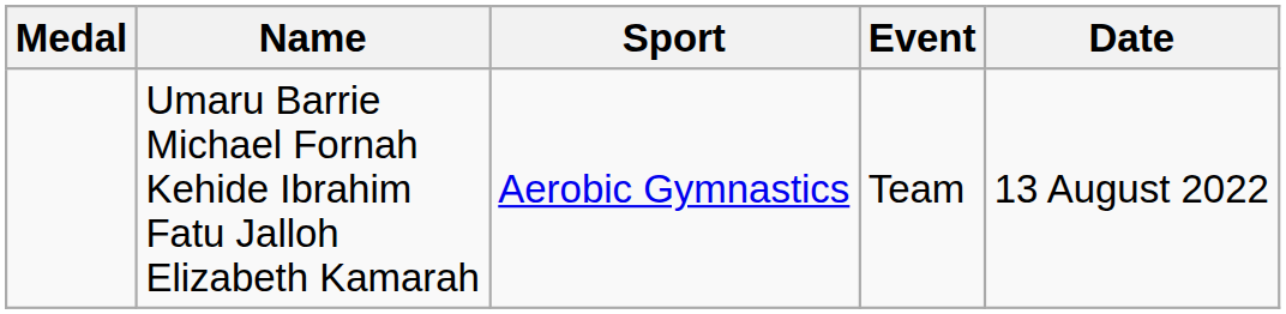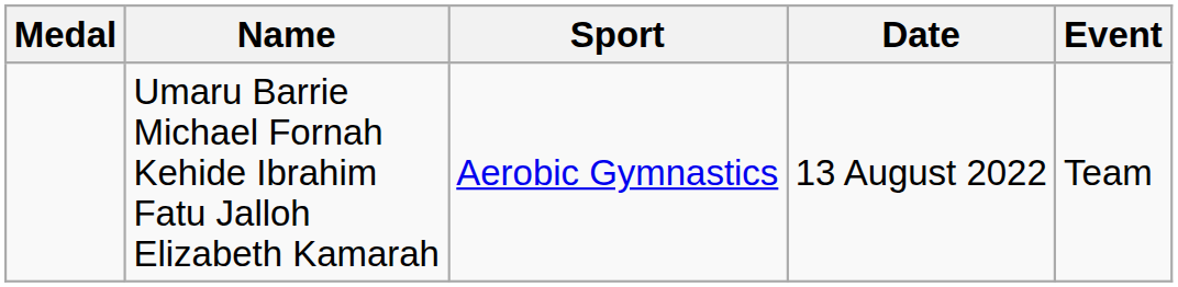columns swapped: Event <-> Date
